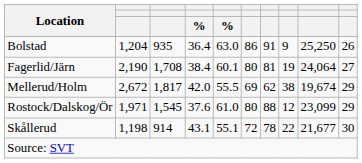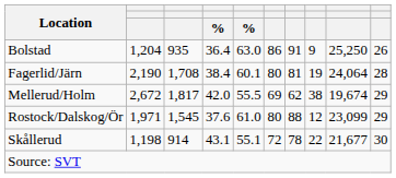Fagerlid/Järn | column 10: 27 -> 28
